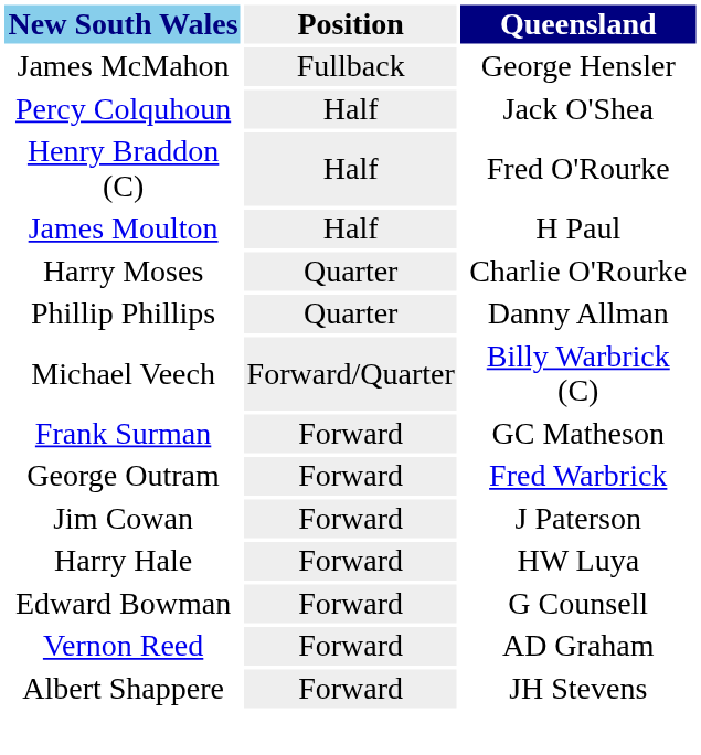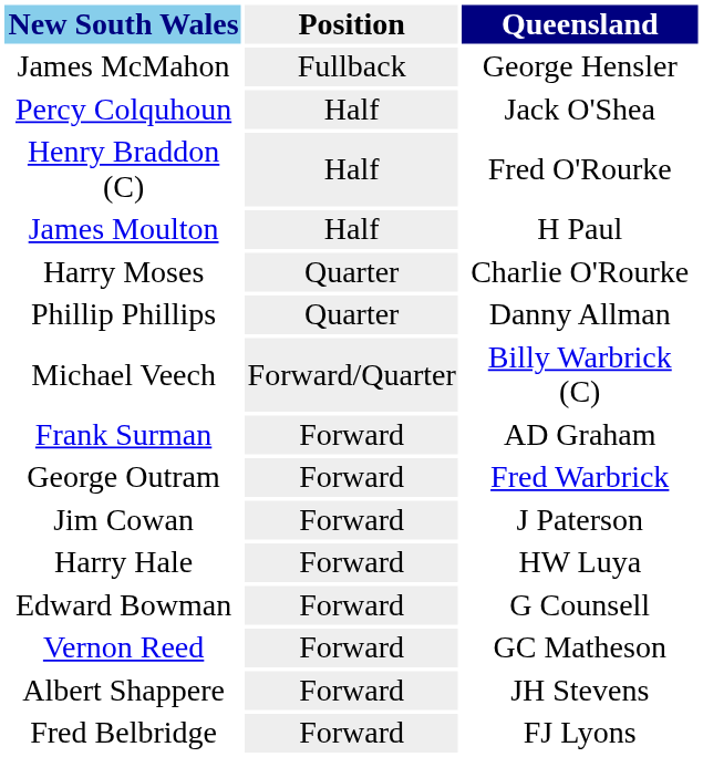Frank Surman | Queensland: GC Matheson -> AD Graham
Vernon Reed | Queensland: AD Graham -> GC Matheson
+ row: Fred Belbridge | Forward | FJ Lyons
